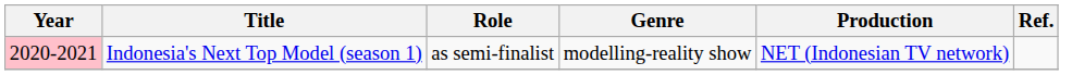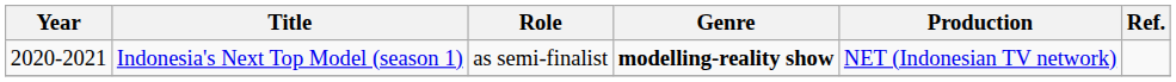Indonesia's Next Top Model (season 1) | Year: pink background -> no background
Indonesia's Next Top Model (season 1) | Genre: normal -> bold
